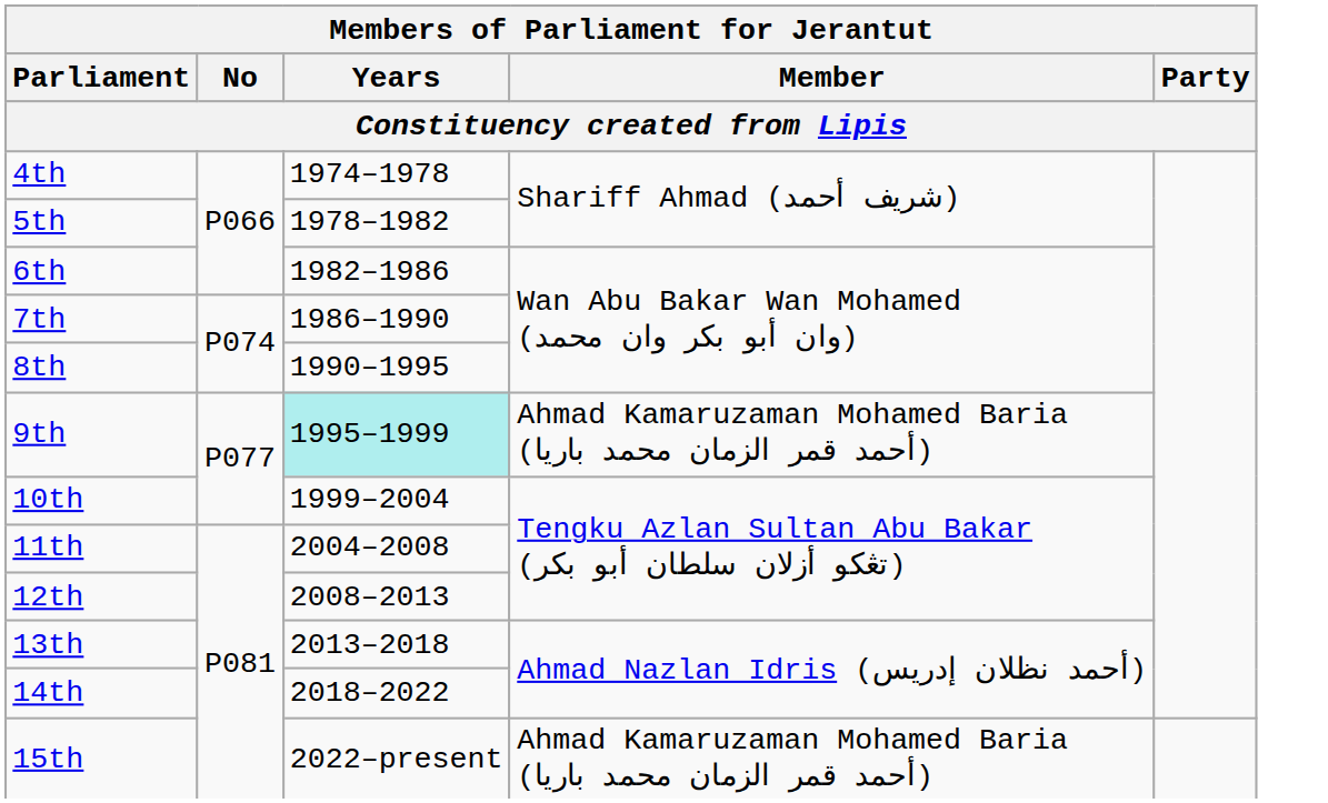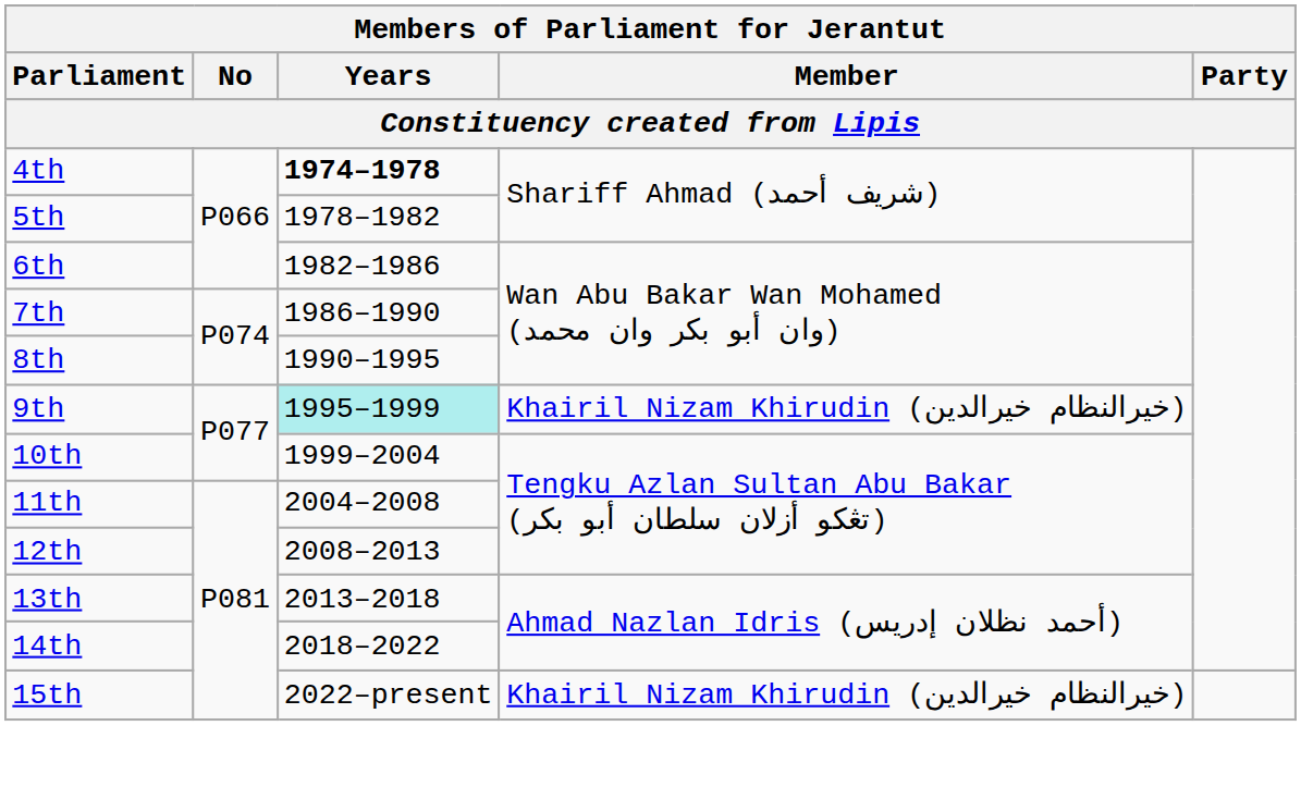4th | Years: normal -> bold
9th | Member: Ahmad Kamaruzaman Mohamed Baria (أحمد قمر الزمان محمد باريا) -> Khairil Nizam Khirudin (خيرالنظام خيرالدين)
15th | Member: Ahmad Kamaruzaman Mohamed Baria (أحمد قمر الزمان محمد باريا) -> Khairil Nizam Khirudin (خيرالنظام خيرالدين)
